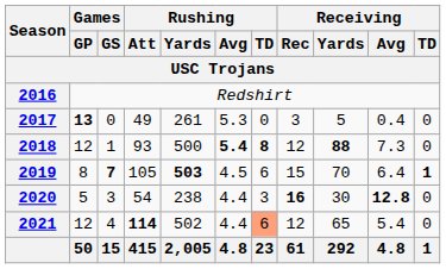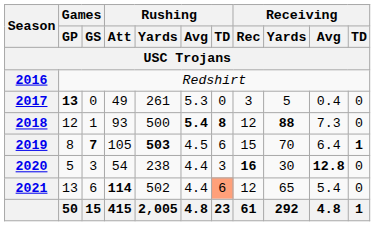2021 | Games / GP / USC Trojans: 12 -> 13
2021 | Games / GS / USC Trojans: 4 -> 6
